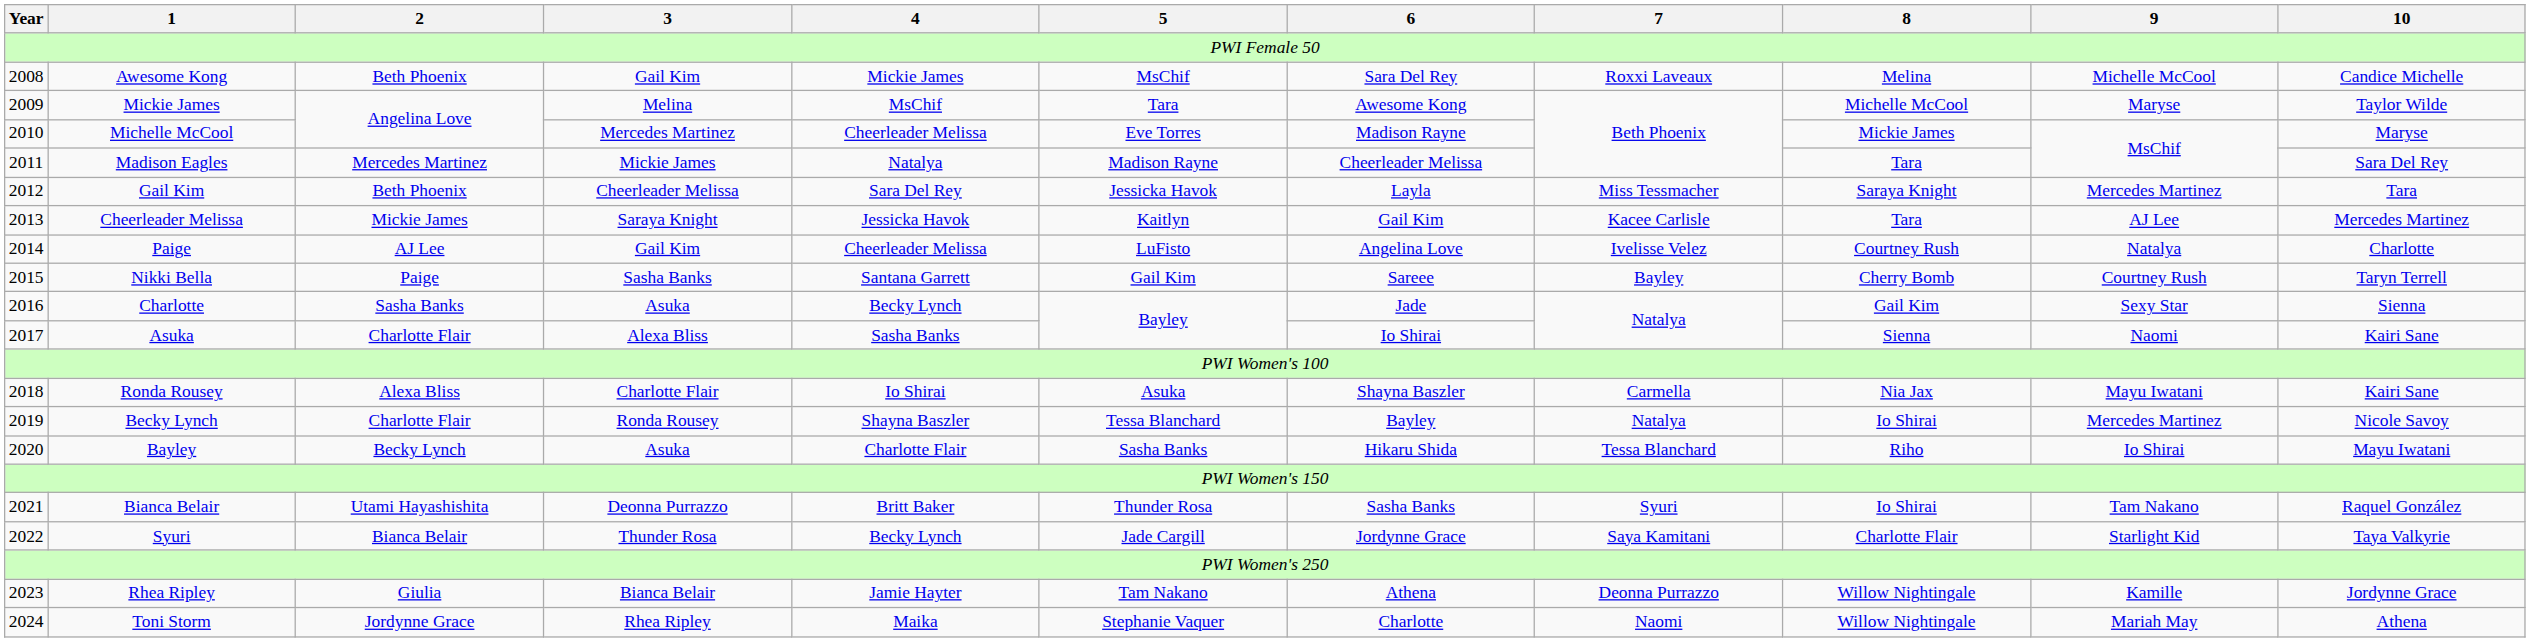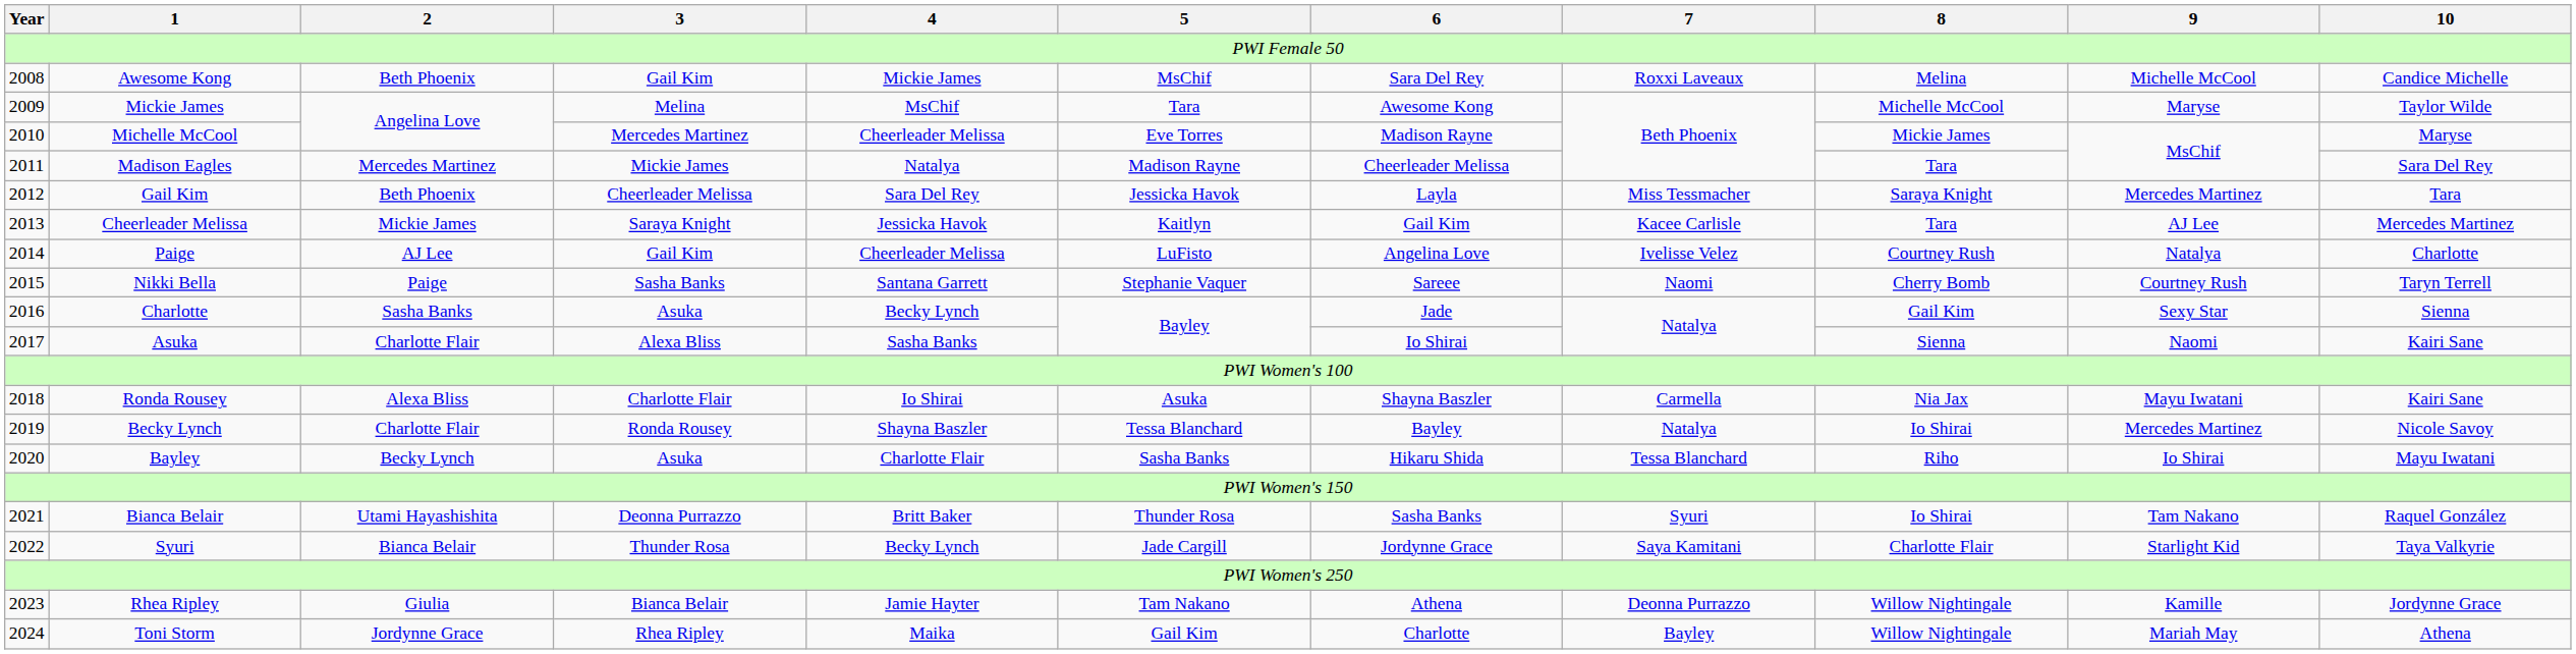Nikki Bella | 5: Gail Kim -> Stephanie Vaquer
Nikki Bella | 7: Bayley -> Naomi
Toni Storm | 5: Stephanie Vaquer -> Gail Kim
Toni Storm | 7: Naomi -> Bayley
